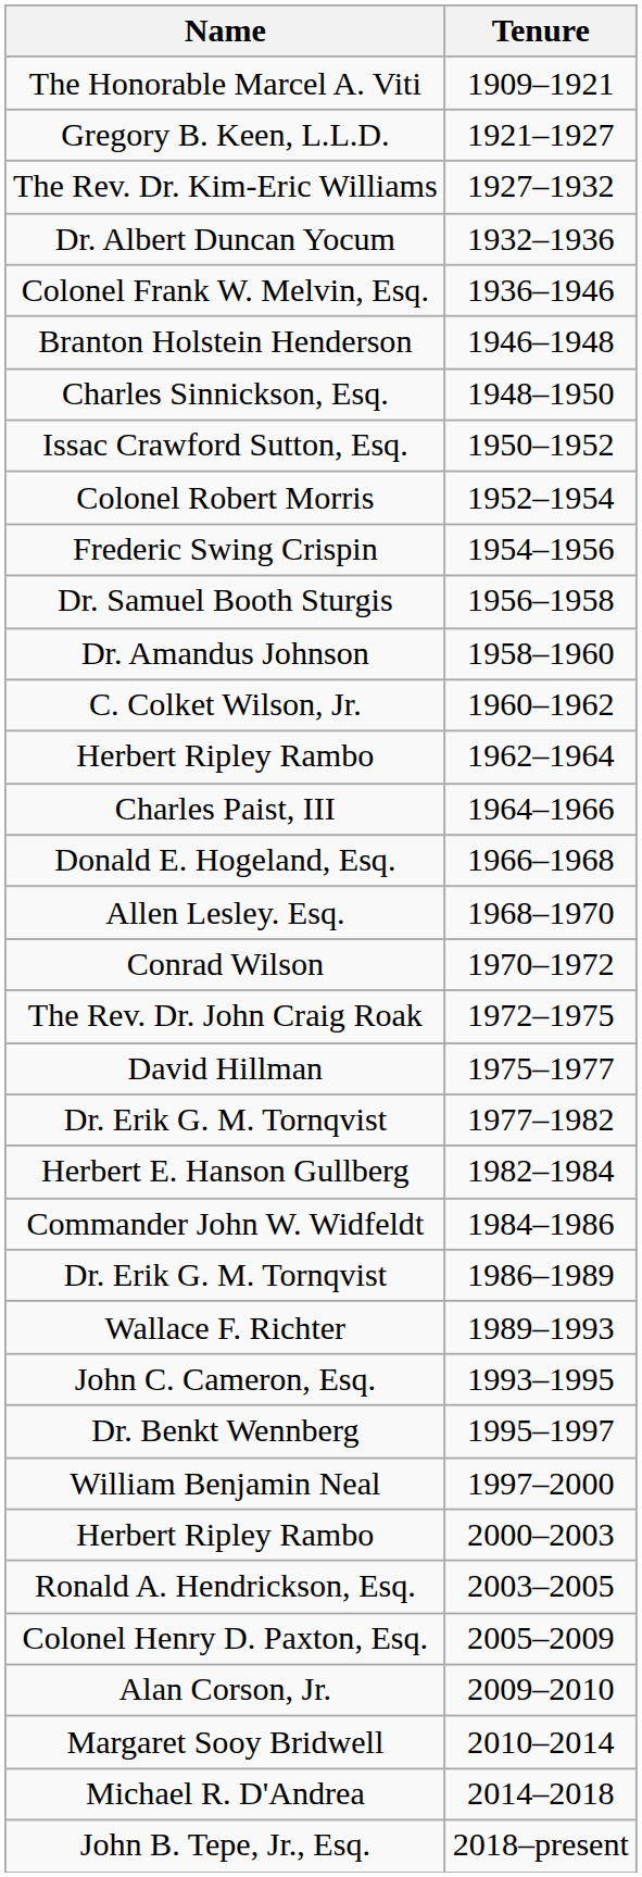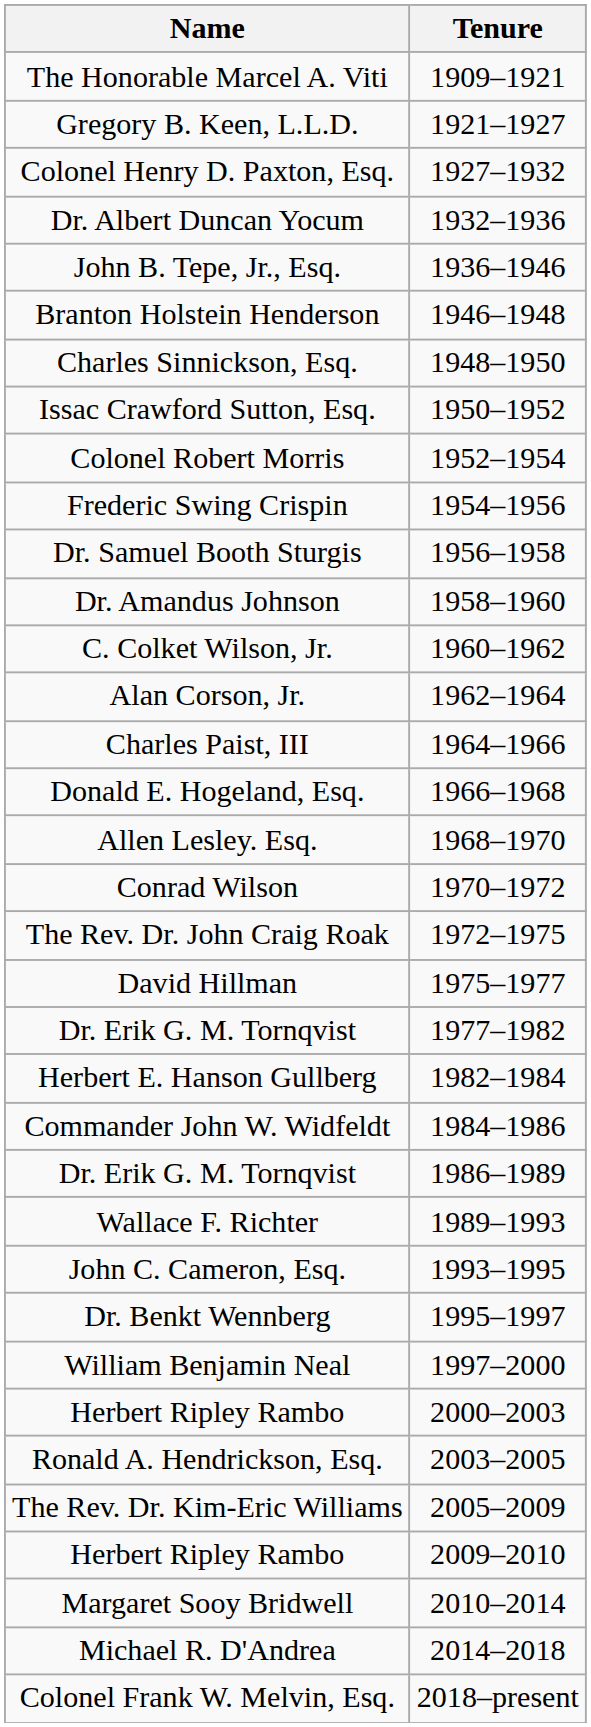row 4 | Name: The Rev. Dr. Kim-Eric Williams -> Colonel Henry D. Paxton, Esq.
row 6 | Name: Colonel Frank W. Melvin, Esq. -> John B. Tepe, Jr., Esq.
row 15 | Name: Herbert Ripley Rambo -> Alan Corson, Jr.
row 32 | Name: Colonel Henry D. Paxton, Esq. -> The Rev. Dr. Kim-Eric Williams
row 33 | Name: Alan Corson, Jr. -> Herbert Ripley Rambo
row 36 | Name: John B. Tepe, Jr., Esq. -> Colonel Frank W. Melvin, Esq.
